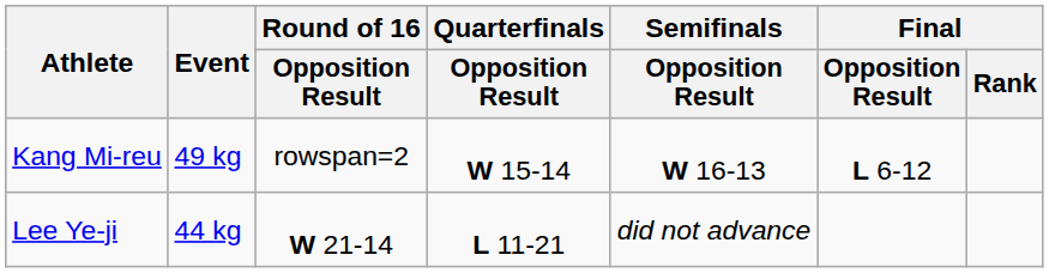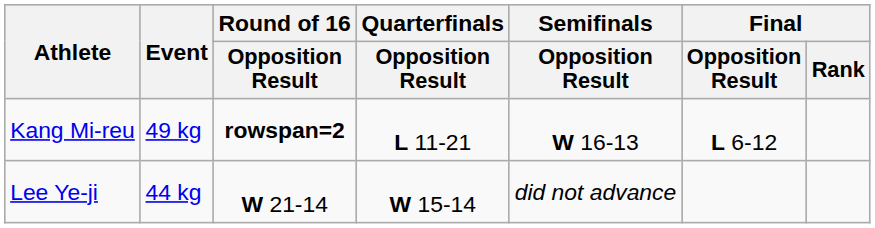Kang Mi-reu | Round of 16 / Opposition Result: normal -> bold
Kang Mi-reu | Quarterfinals / Opposition Result: W 15-14 -> L 11-21
Lee Ye-ji | Quarterfinals / Opposition Result: L 11-21 -> W 15-14
